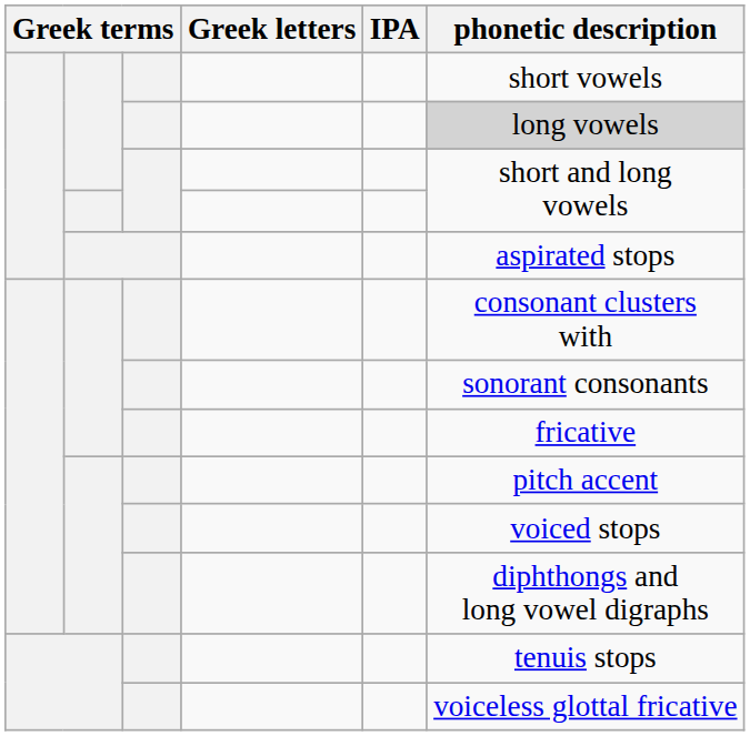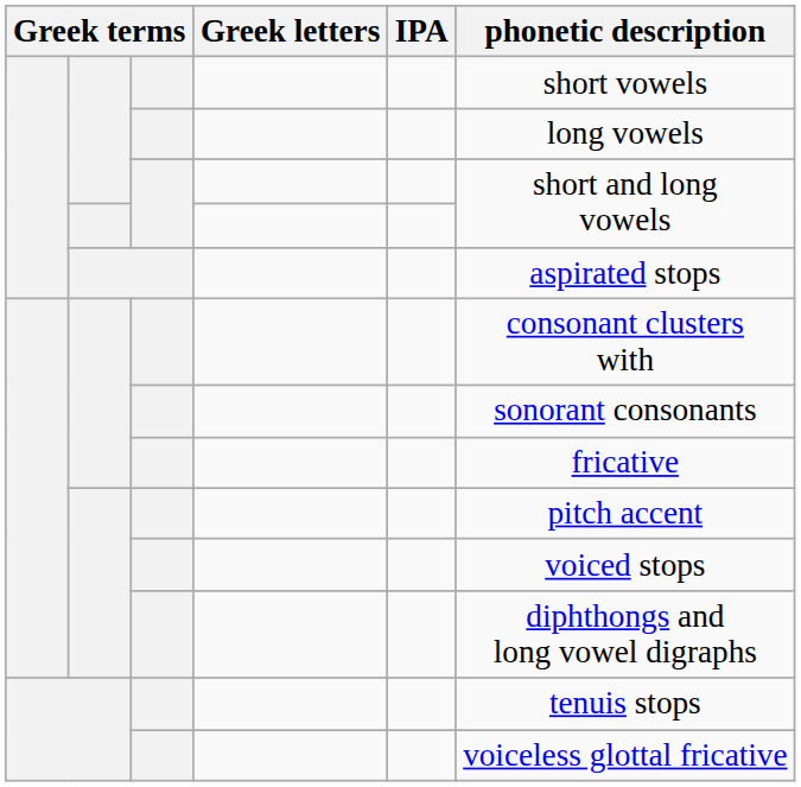row 3 | phonetic description: lightgrey background -> no background
